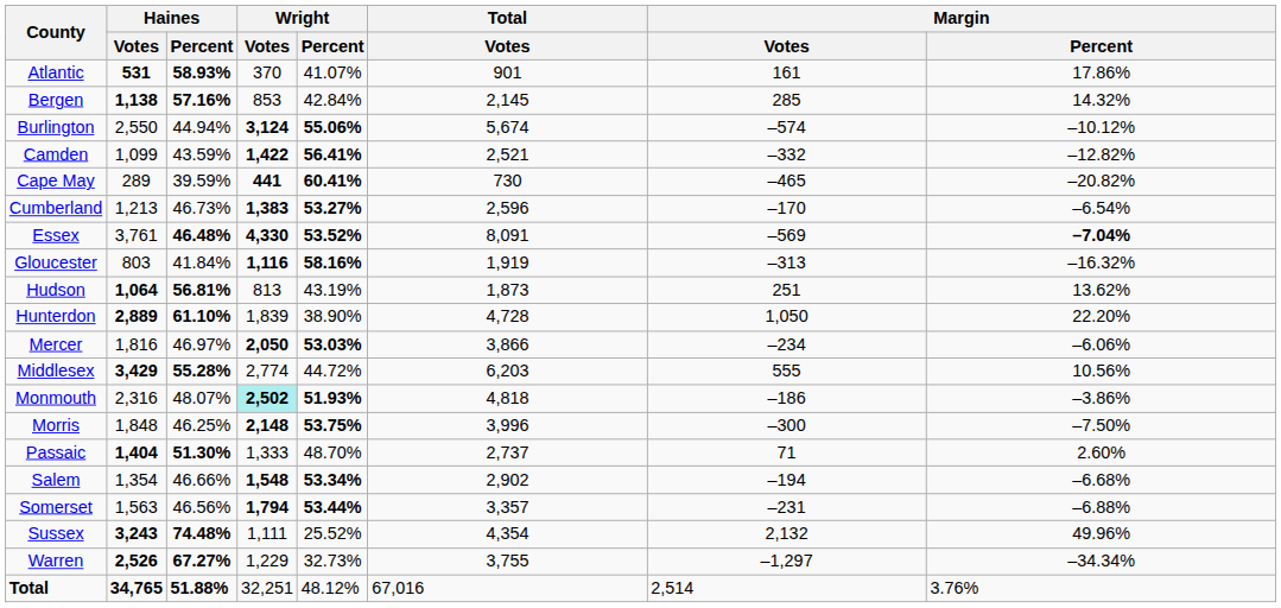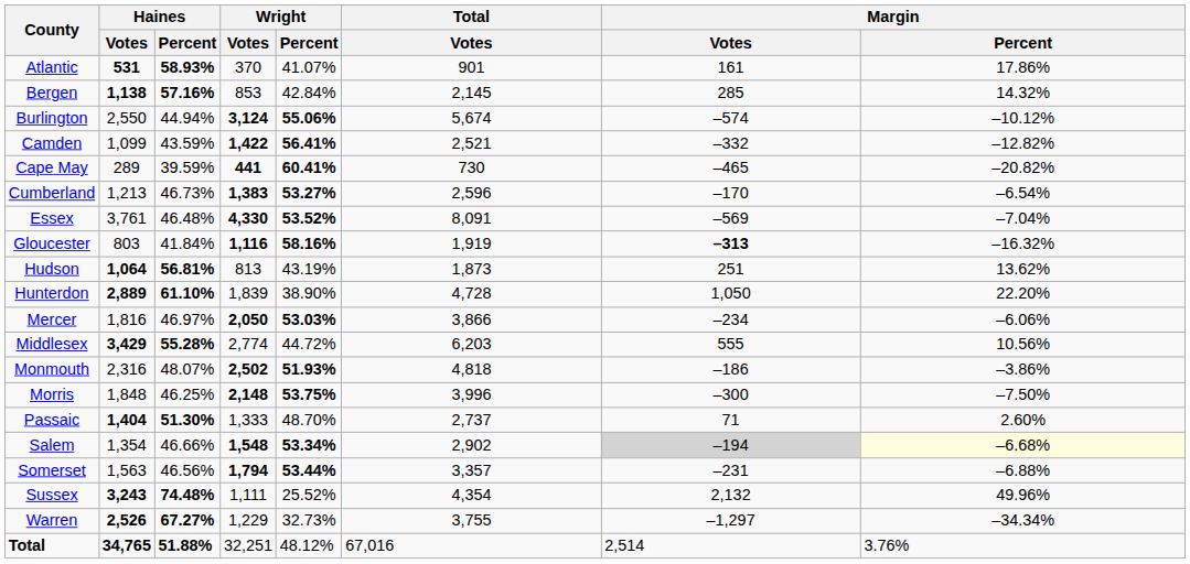Essex | Haines / Percent: bold -> normal
Essex | Margin / Percent: bold -> normal
Gloucester | Margin / Votes: normal -> bold
Monmouth | Wright / Votes: paleturquoise background -> no background
Salem | Margin / Votes: no background -> lightgrey background
Salem | Margin / Percent: no background -> lightyellow background
